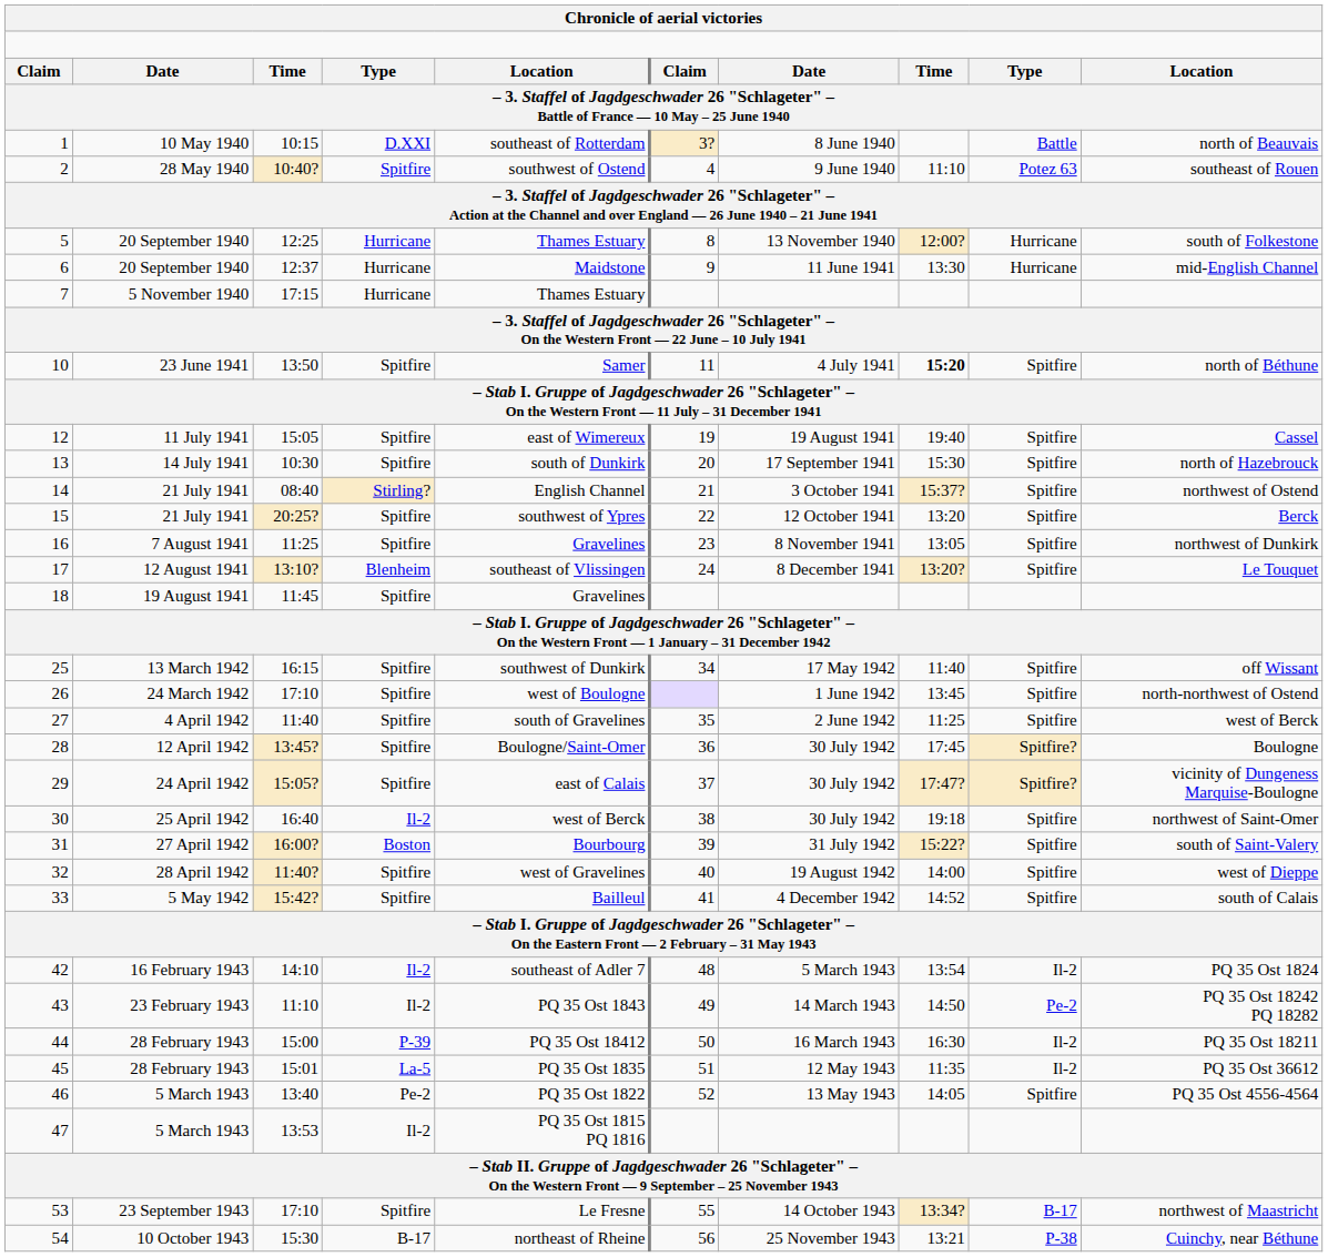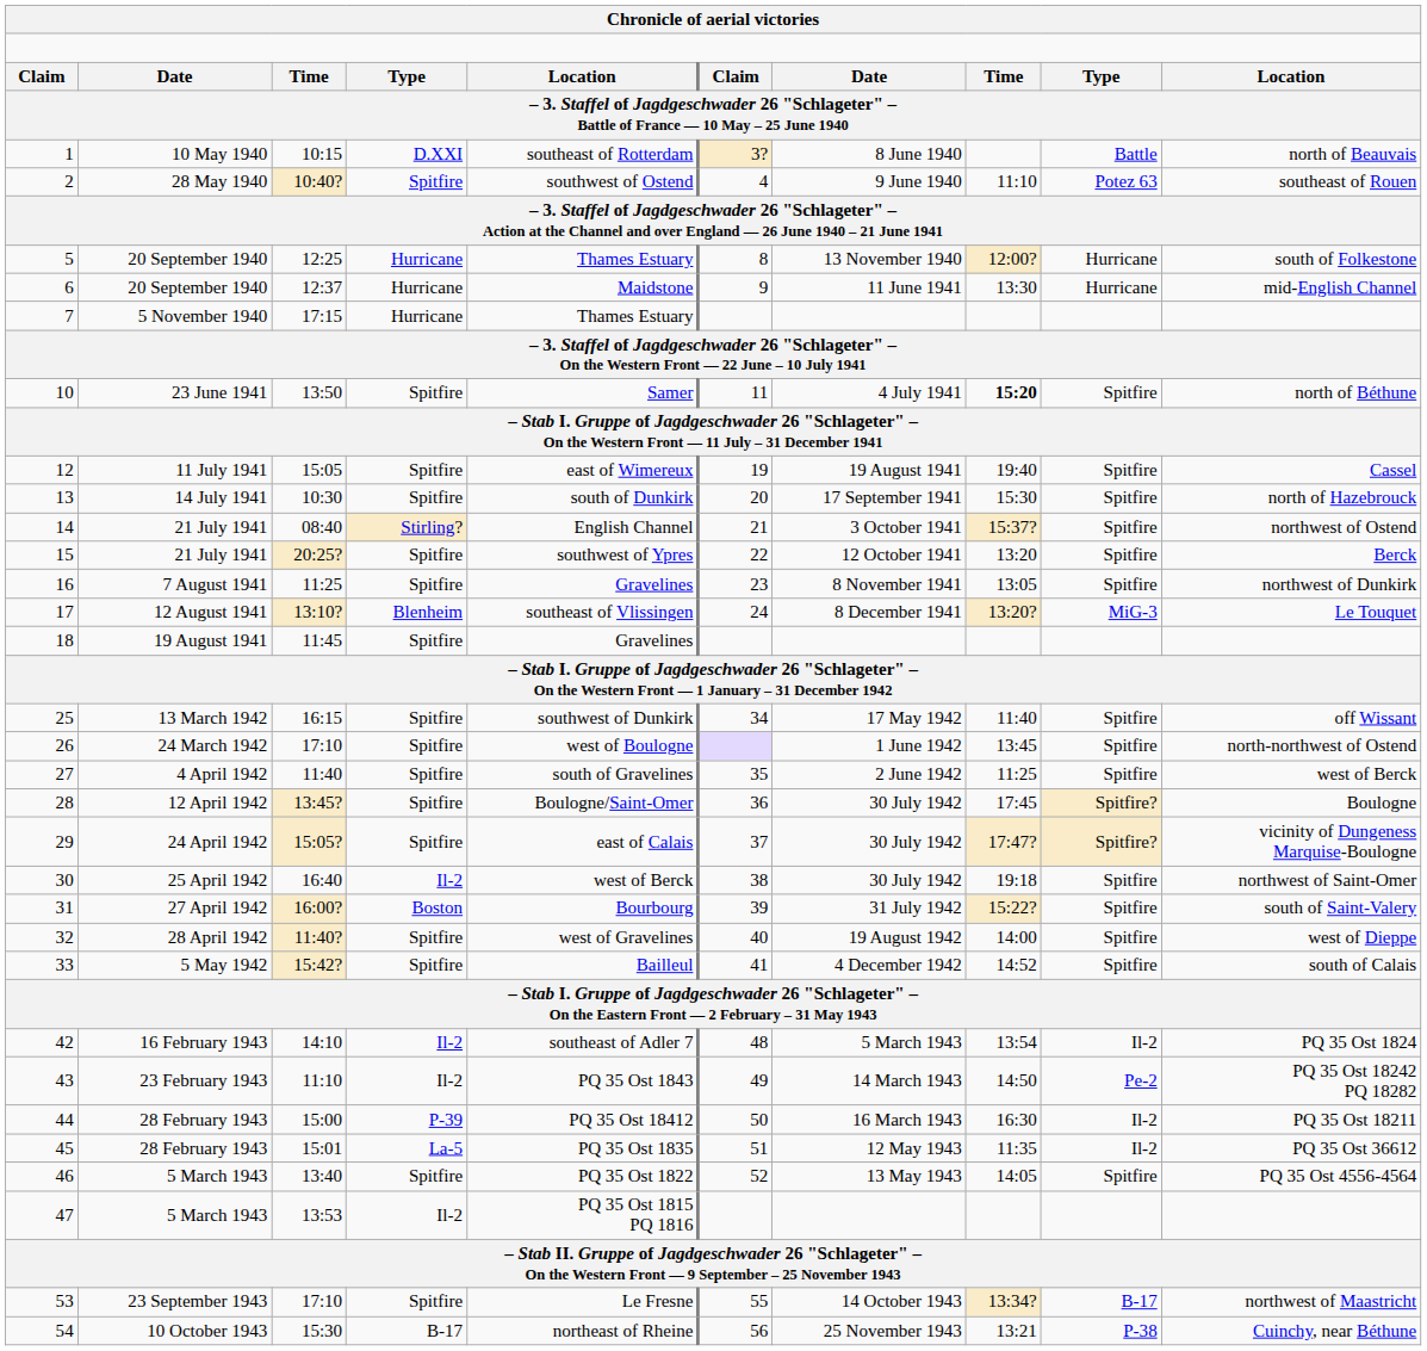17 | column 9: Spitfire -> MiG-3
46 | column 4: Pe-2 -> Spitfire
